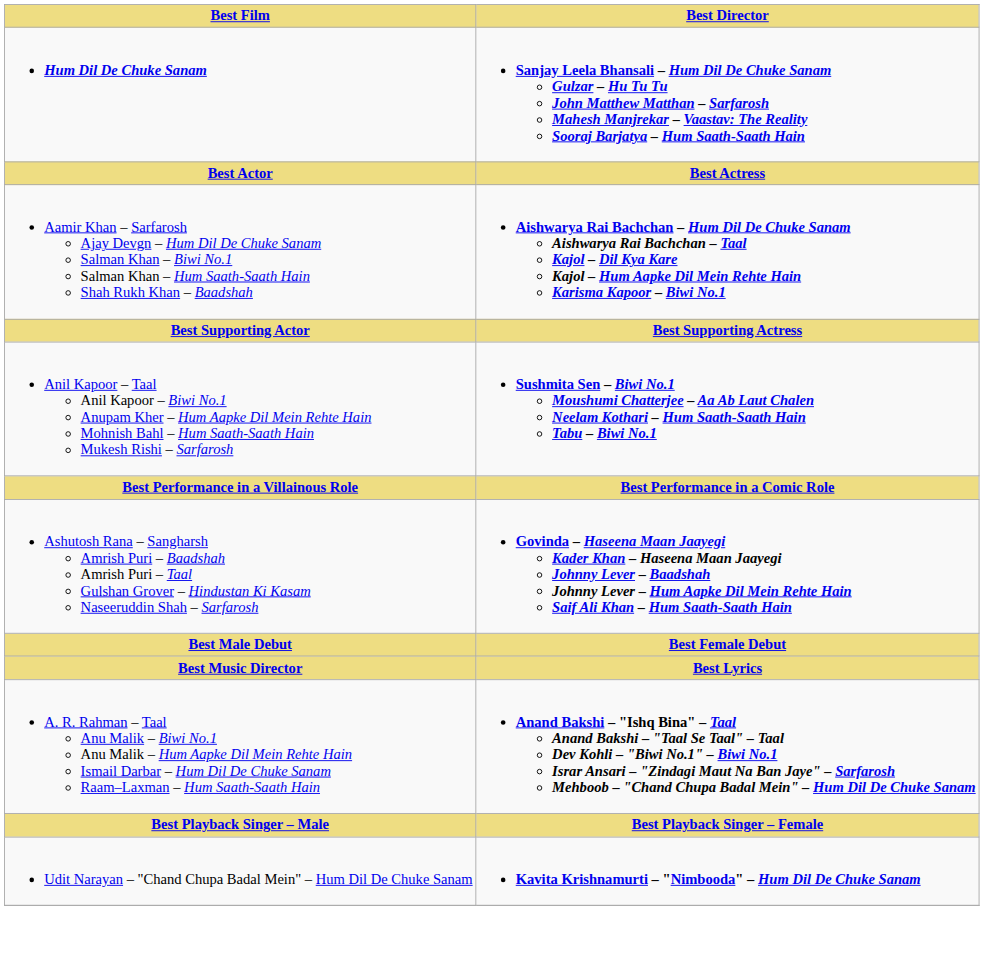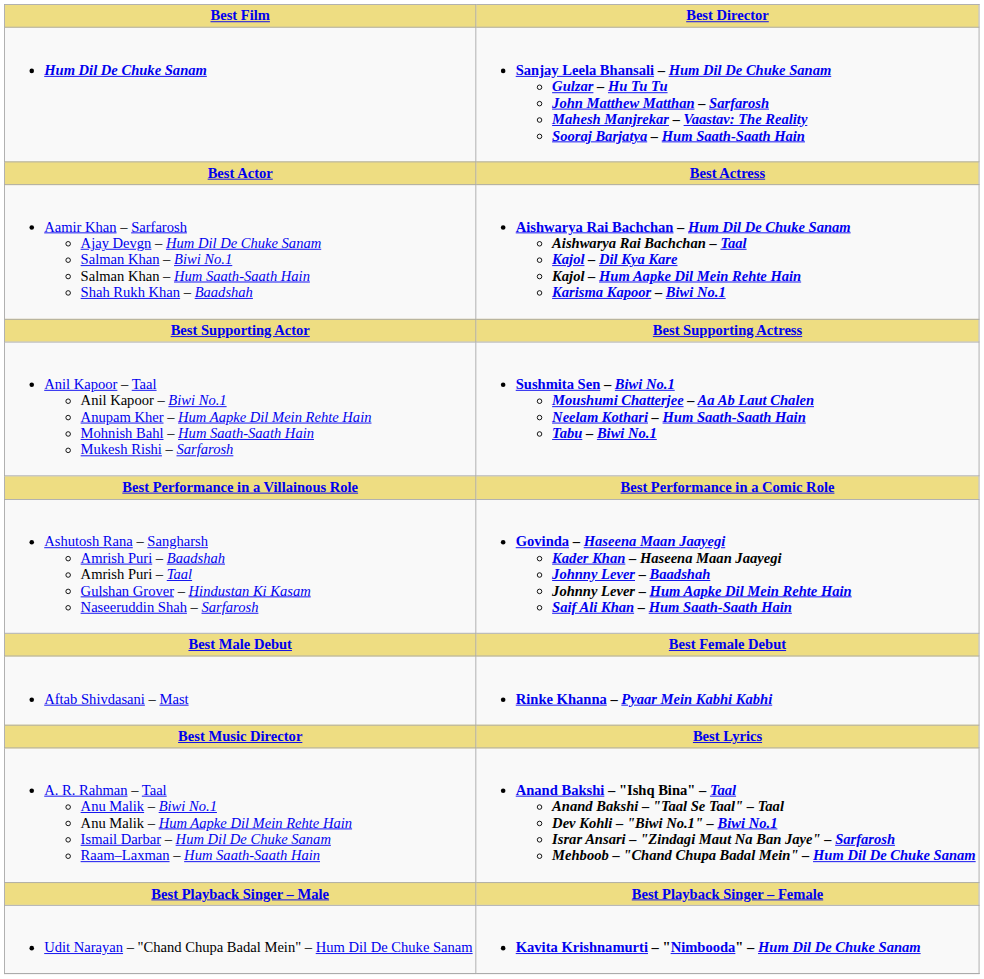+ row: Aftab Shivdasani – Mast | Rinke Khanna – Pyaar Mein Kabhi Kabhi
